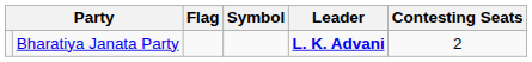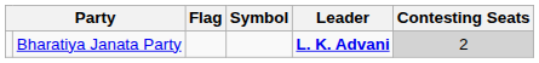Bharatiya Janata Party | Contesting Seats: no background -> lightgrey background
